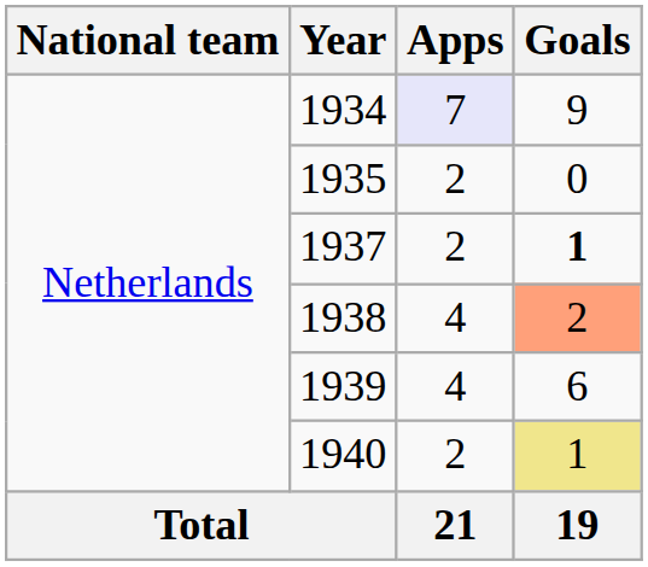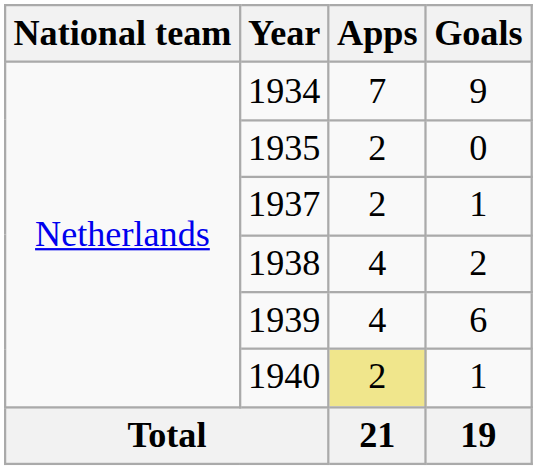1934 | Apps: lavender background -> no background
1937 | Goals: bold -> normal
1938 | Goals: lightsalmon background -> no background
1940 | Apps: no background -> khaki background
1940 | Goals: khaki background -> no background
